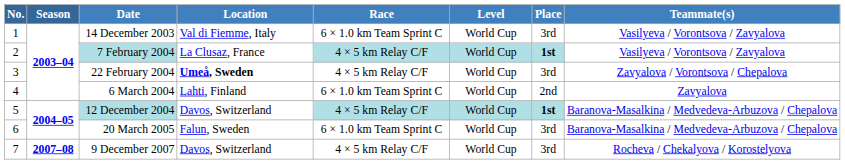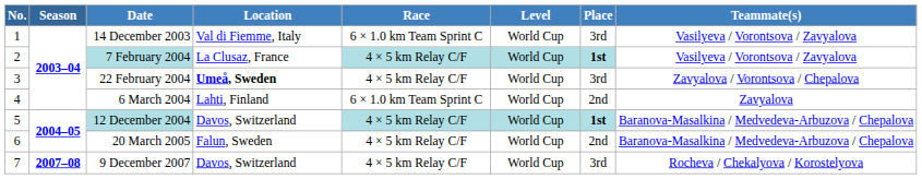20 March 2005 | Race: 6 × 1.0 km Team Sprint C -> 4 × 5 km Relay C/F
20 March 2005 | Place: 3rd -> 2nd
